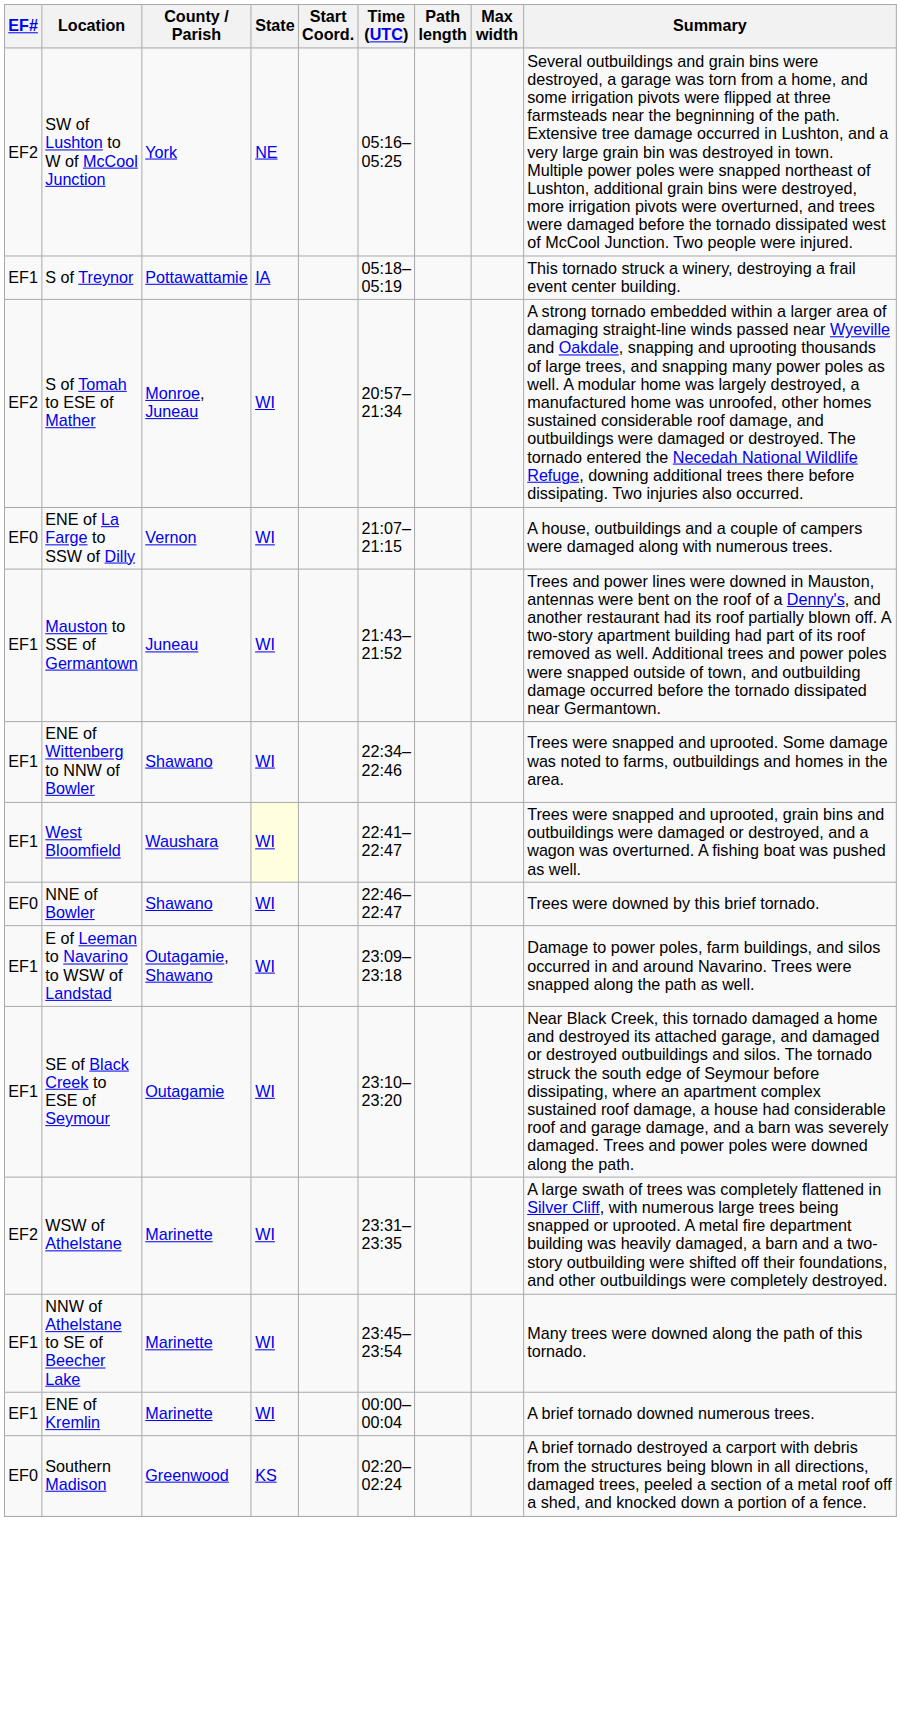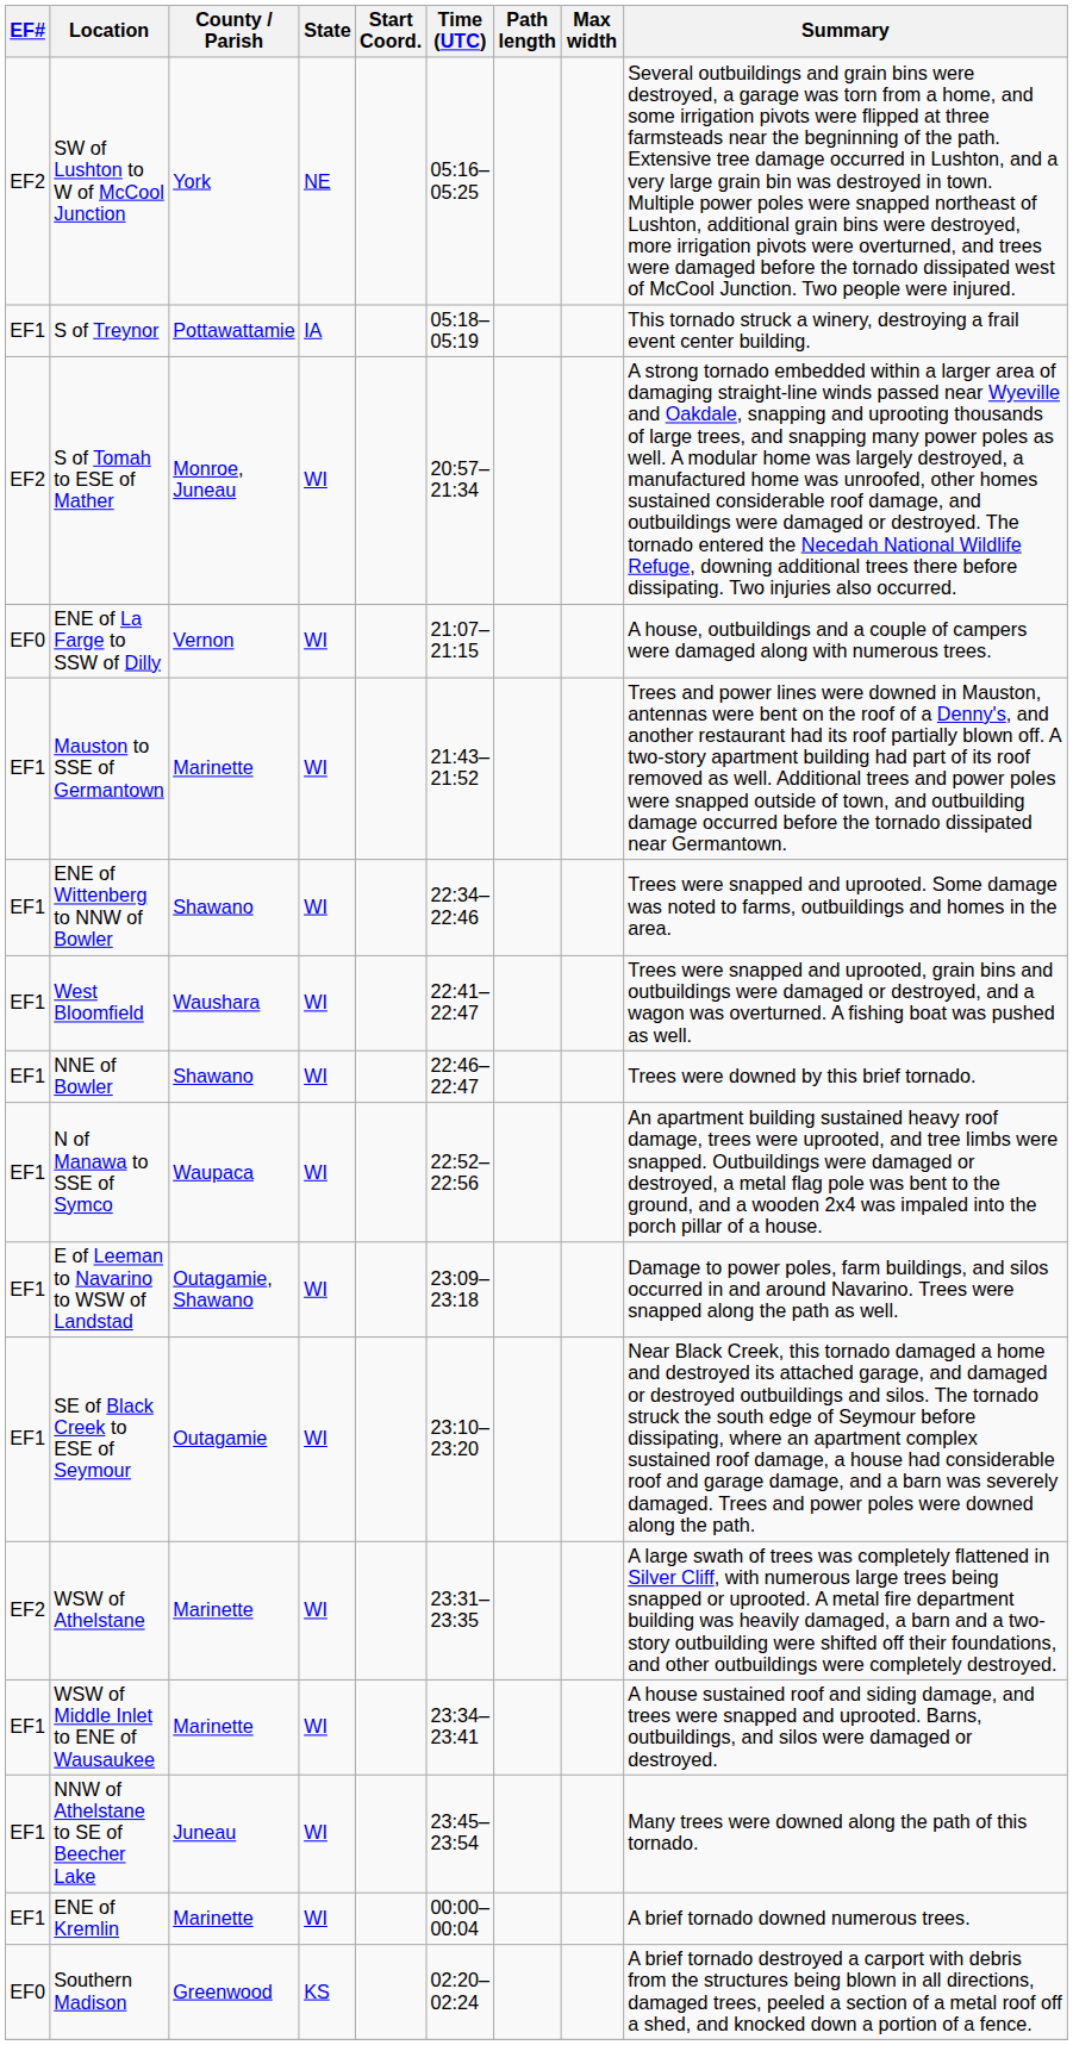Mauston to SSE of Germantown | County / Parish: Juneau -> Marinette
West Bloomfield | State: lightyellow background -> no background
NNE of Bowler | EF#: EF0 -> EF1
+ row: EF1 | N of Manawa to SSE of Symco | Waupaca | WI | 22:52–22:56 | An apartment building sustained heavy roof damage, trees were uprooted, and tree limbs were snapped. Outbuildings were damaged or destroyed, a metal flag pole was bent to the ground, and a wooden 2x4 was impaled into the porch pillar of a house.
+ row: EF1 | WSW of Middle Inlet to ENE of Wausaukee | Marinette | WI | 23:34–23:41 | A house sustained roof and siding damage, and trees were snapped and uprooted. Barns, outbuildings, and silos were damaged or destroyed.
NNW of Athelstane to SE of Beecher Lake | County / Parish: Marinette -> Juneau
